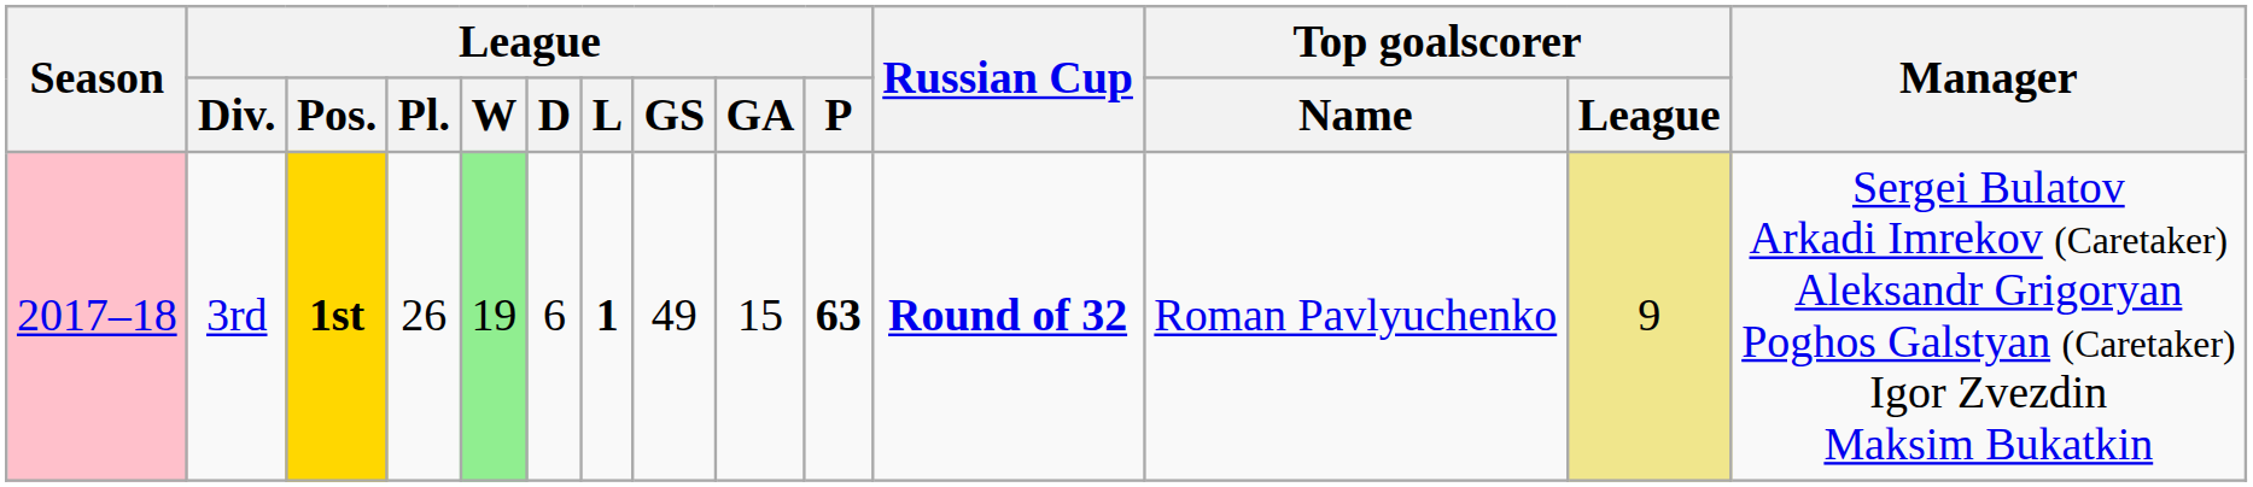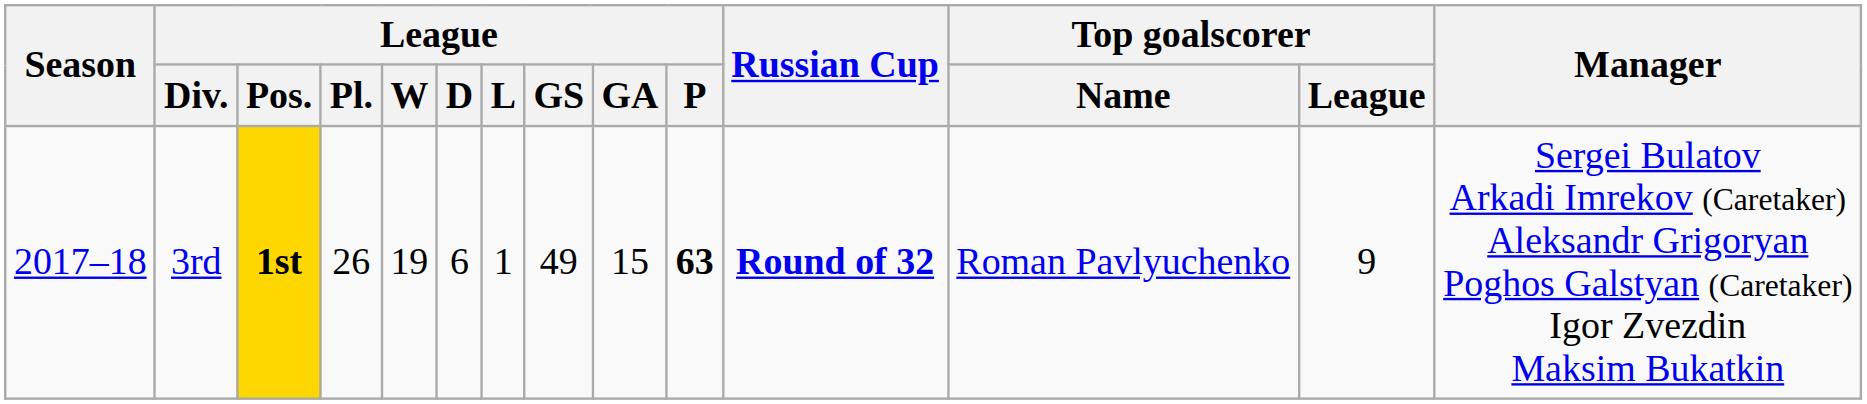3rd | Season: pink background -> no background
3rd | League / W: lightgreen background -> no background
3rd | League / L: bold -> normal
3rd | Top goalscorer / League: khaki background -> no background
